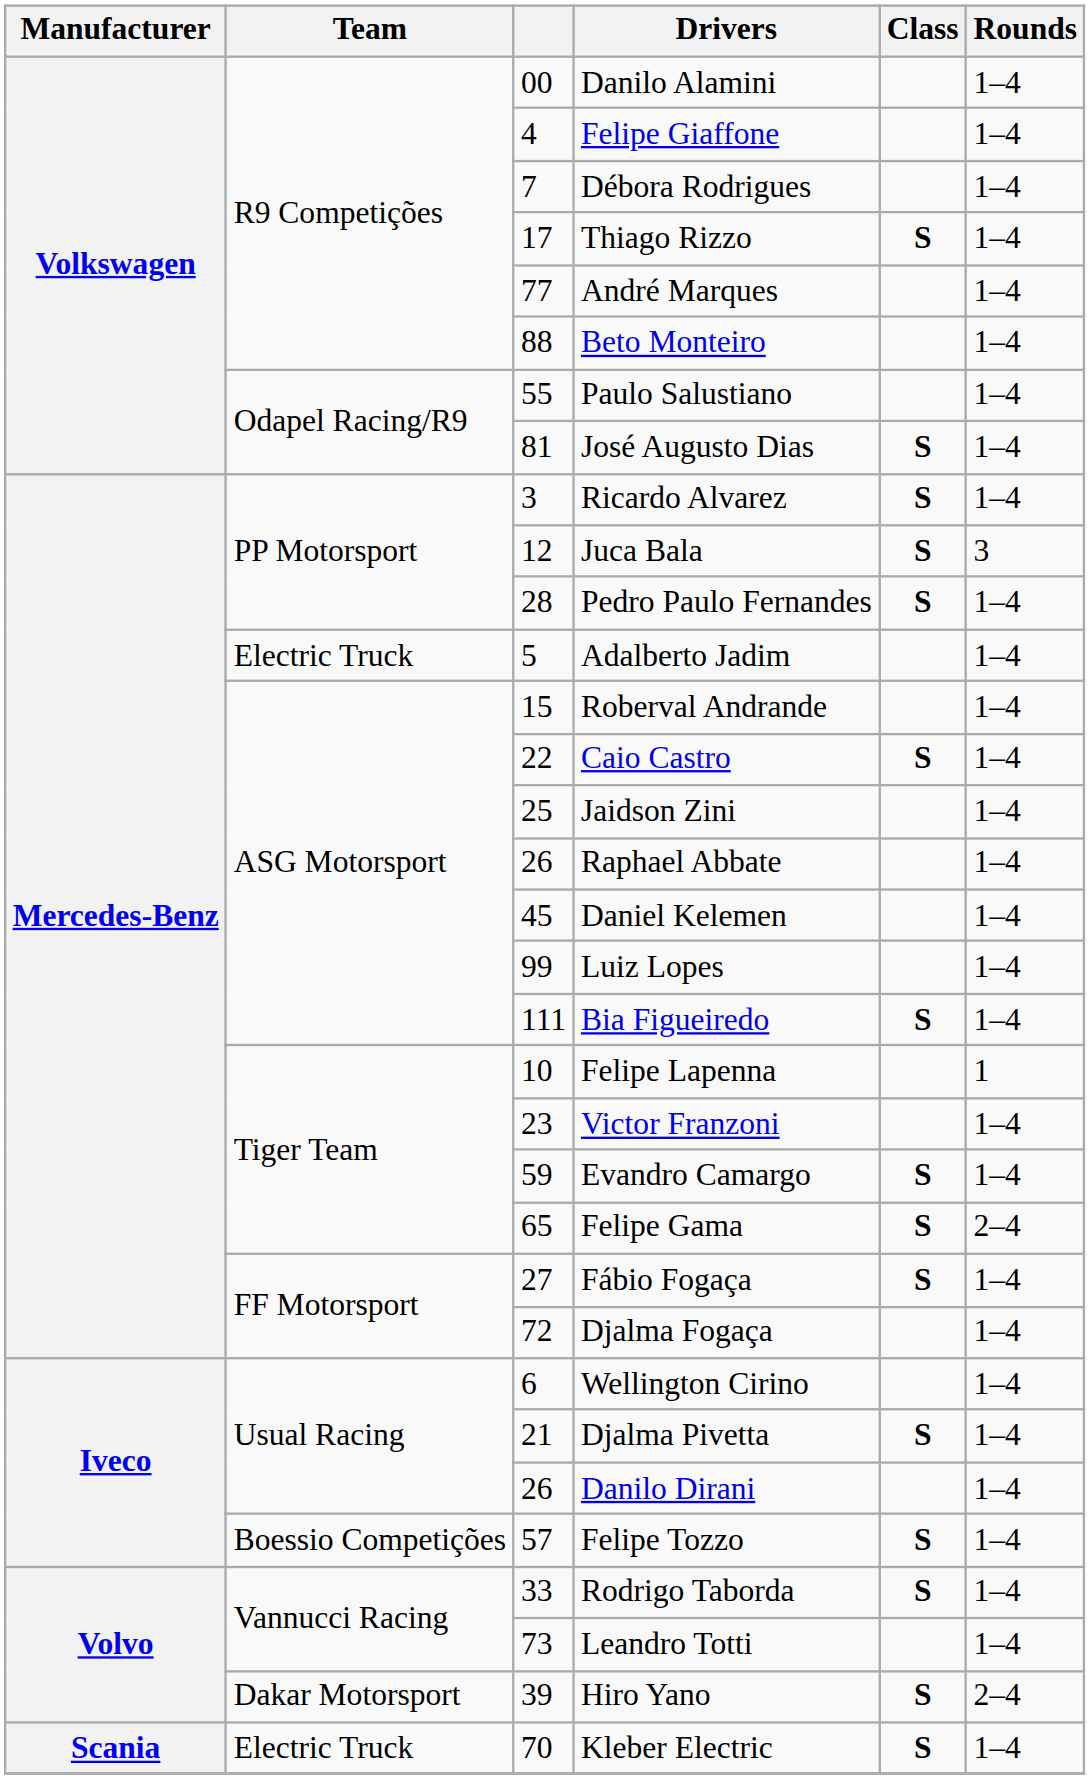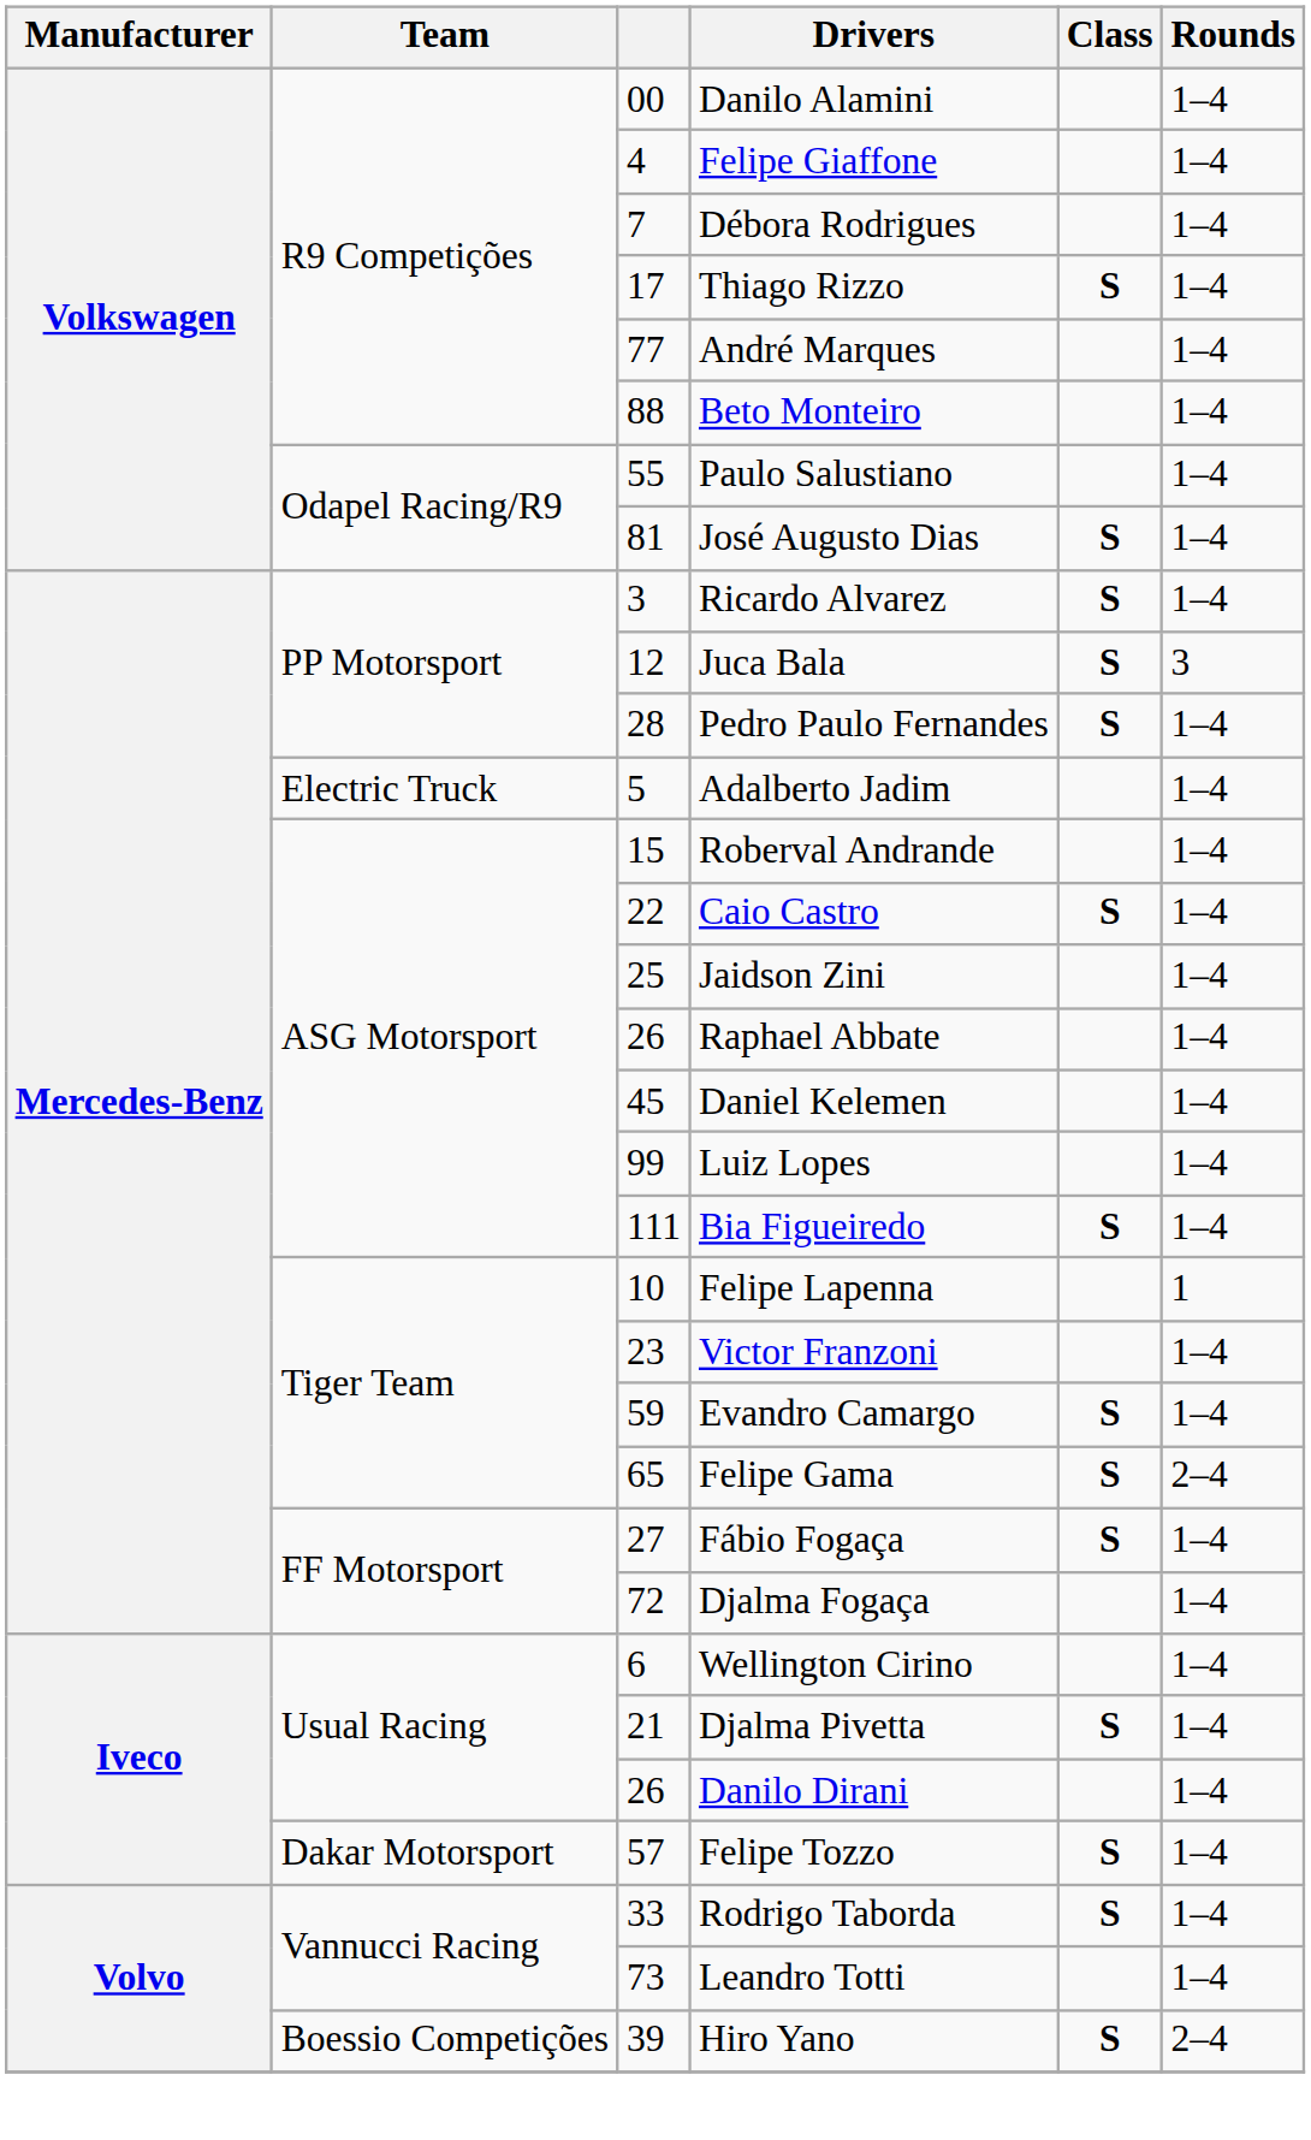Felipe Tozzo | Team: Boessio Competições -> Dakar Motorsport
Hiro Yano | Team: Dakar Motorsport -> Boessio Competições
- row: Scania | Electric Truck | 70 | Kleber Electric | S | 1–4
